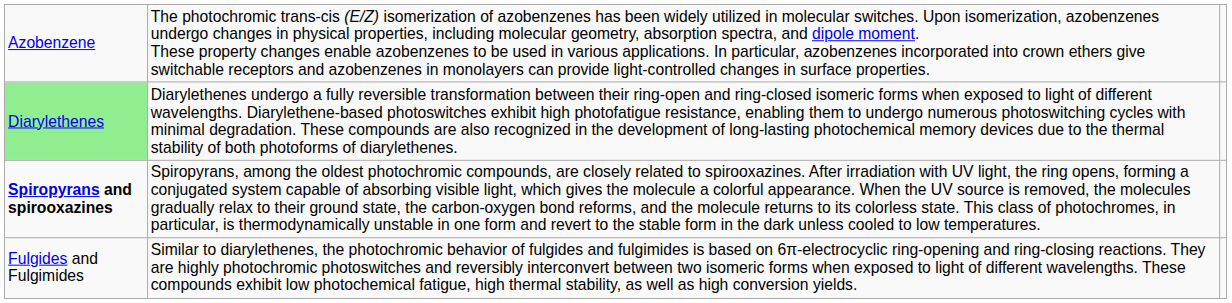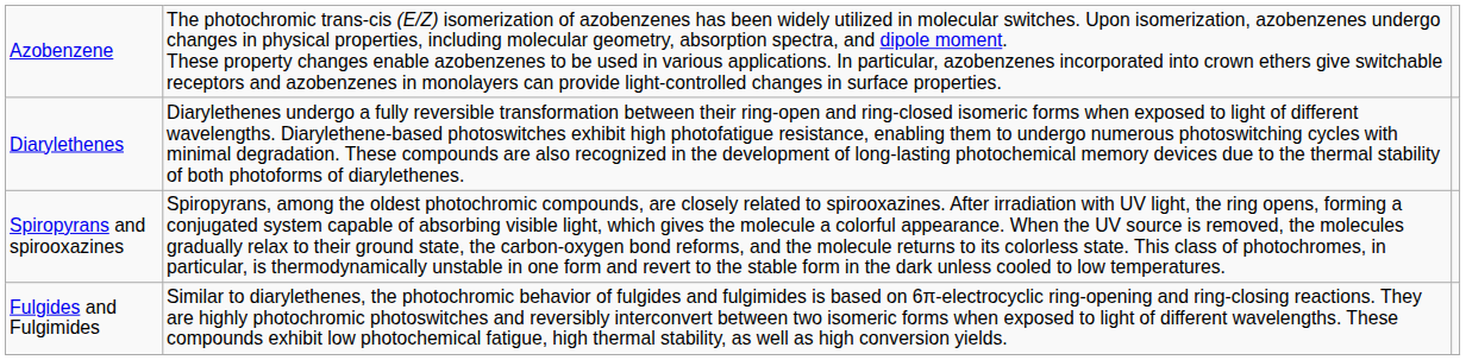Diarylethenes | column 1: lightgreen background -> no background
Spiropyrans and spirooxazines | column 1: bold -> normal
